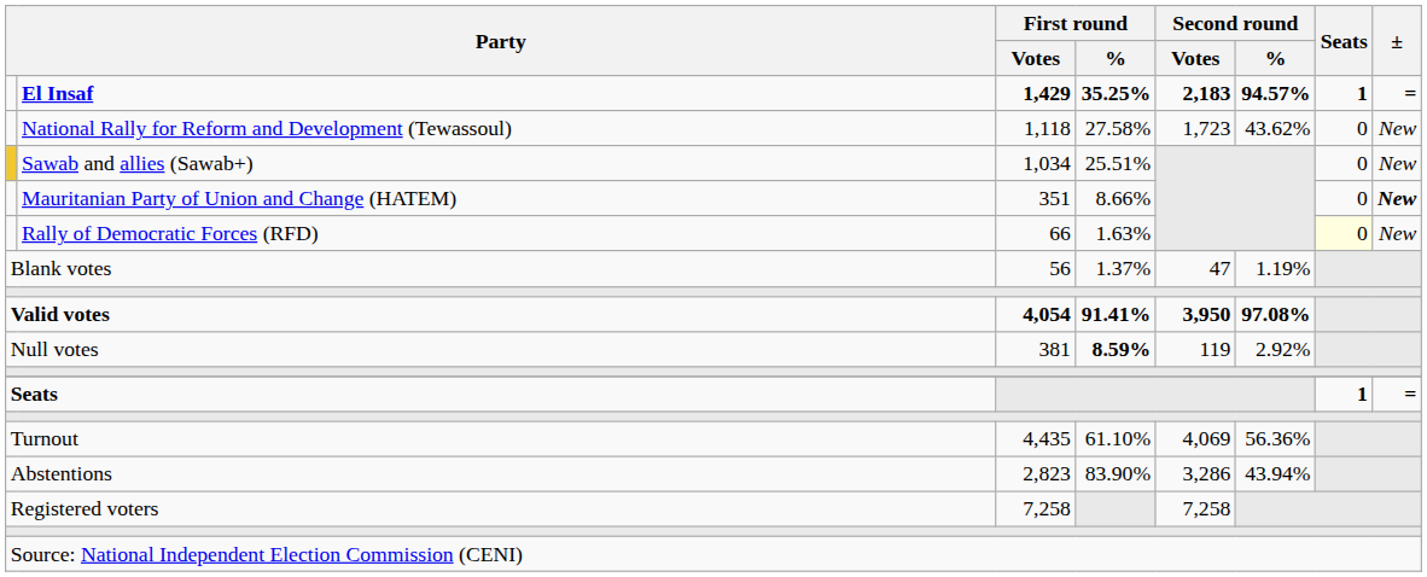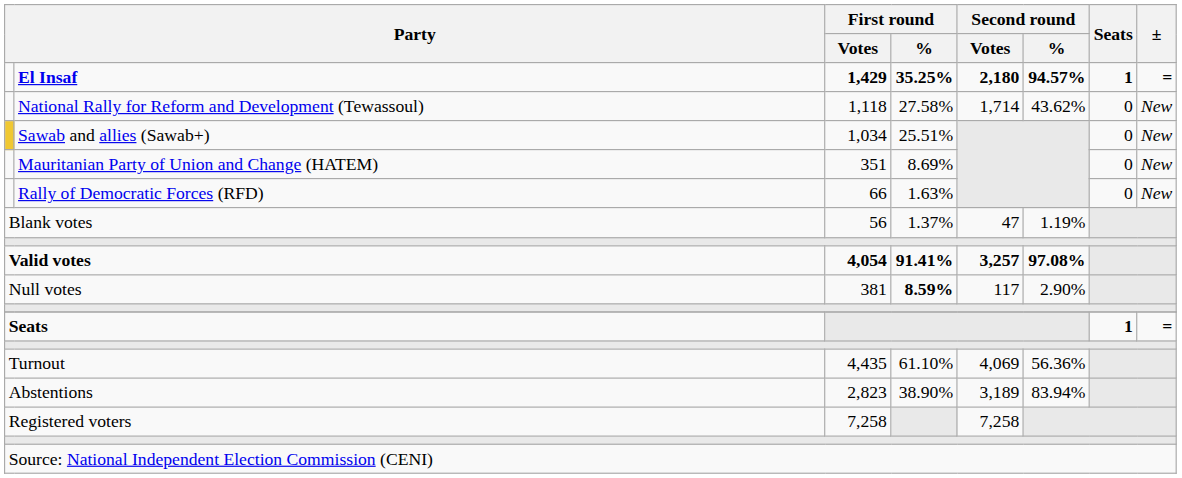El Insaf | Second round / Votes: 2,183 -> 2,180
National Rally for Reform and Development (Tewassoul) | Second round / Votes: 1,723 -> 1,714
Mauritanian Party of Union and Change (HATEM) | First round / %: 8.66% -> 8.69%
Mauritanian Party of Union and Change (HATEM) | ±: bold -> normal
Rally of Democratic Forces (RFD) | Seats: lightyellow background -> no background
Valid votes | Second round / Votes: 3,950 -> 3,257
Null votes | Second round / Votes: 119 -> 117
Null votes | Second round / %: 2.92% -> 2.90%
Abstentions | First round / %: 83.90% -> 38.90%
Abstentions | Second round / Votes: 3,286 -> 3,189
Abstentions | Second round / %: 43.94% -> 83.94%
